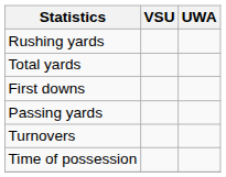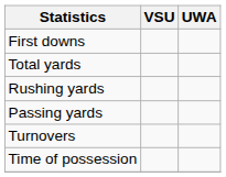rows swapped: First downs <-> Rushing yards
